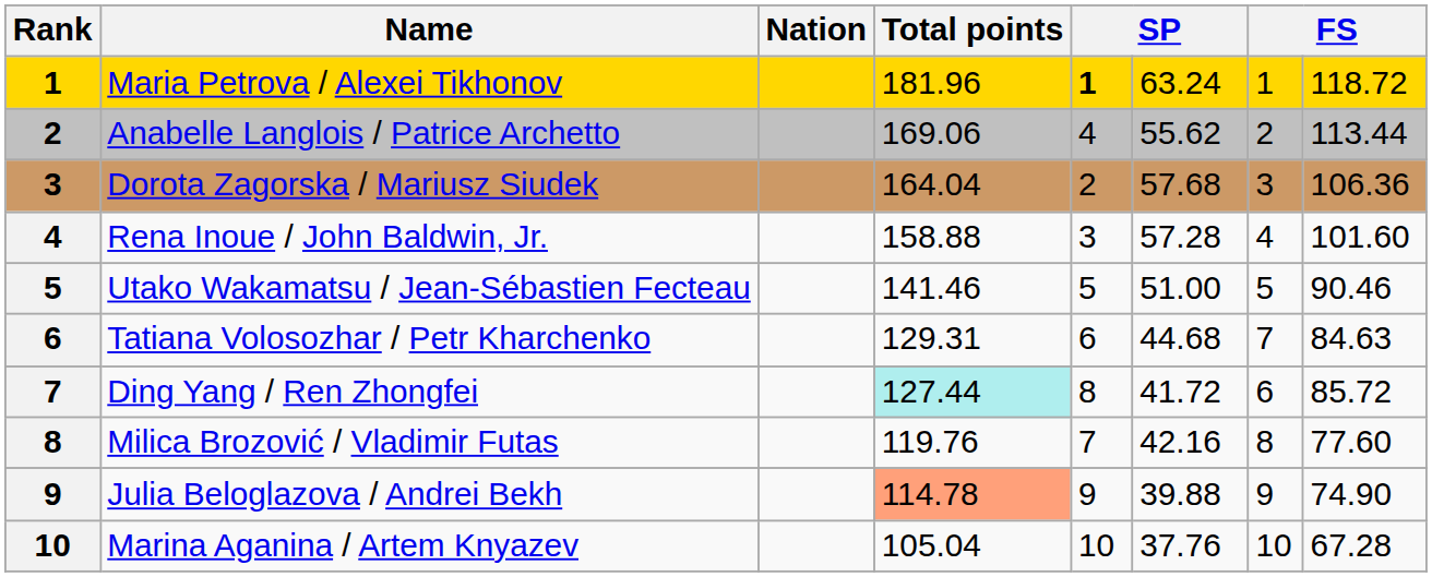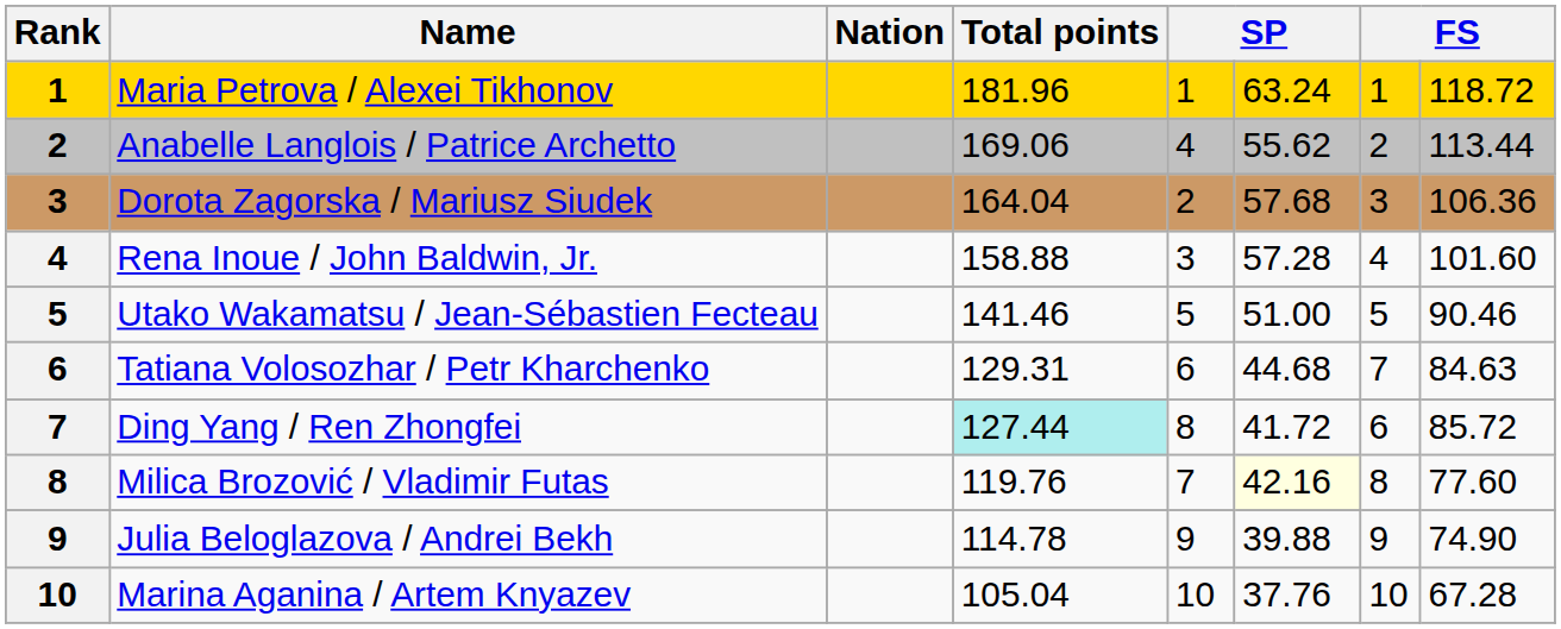Maria Petrova / Alexei Tikhonov | column 5: bold -> normal
Milica Brozović / Vladimir Futas | column 6: no background -> lightyellow background
Julia Beloglazova / Andrei Bekh | Total points: lightsalmon background -> no background
